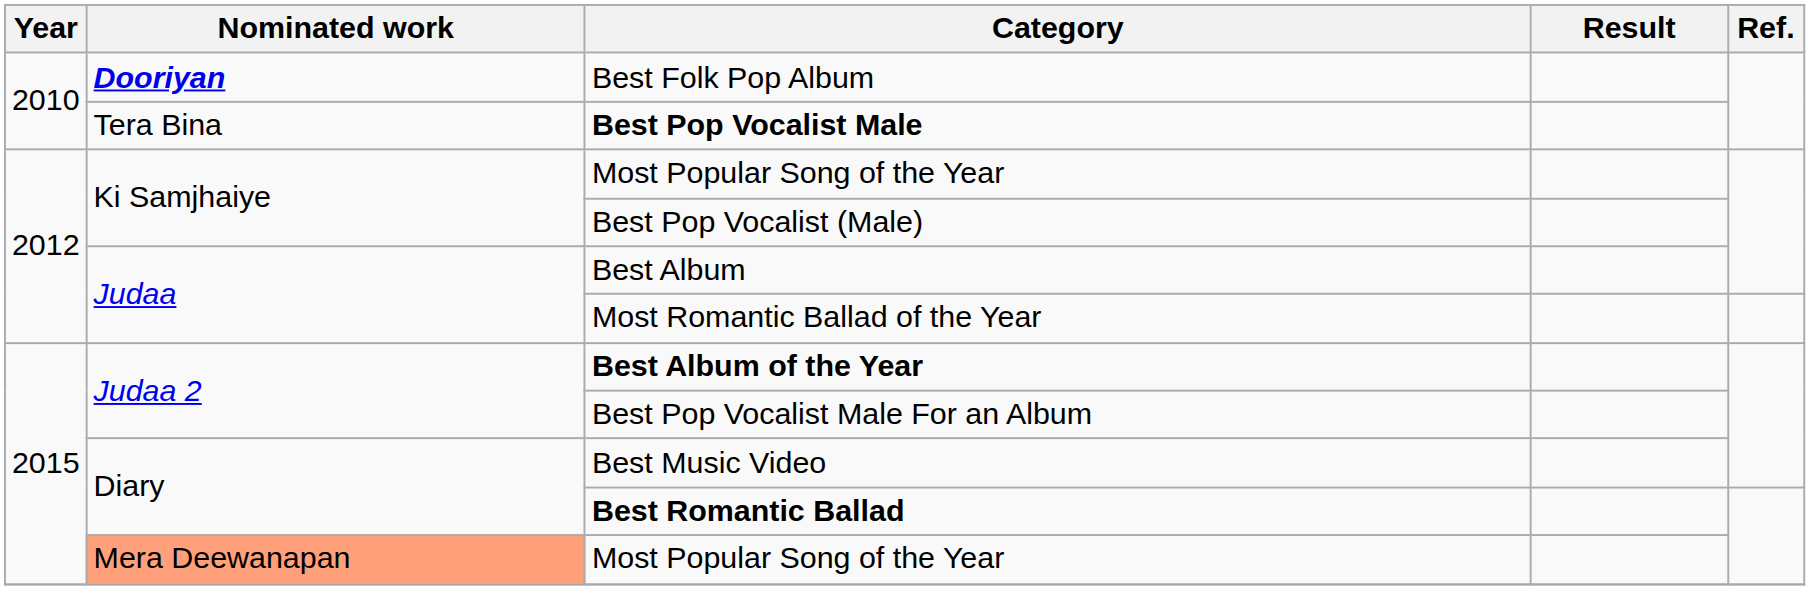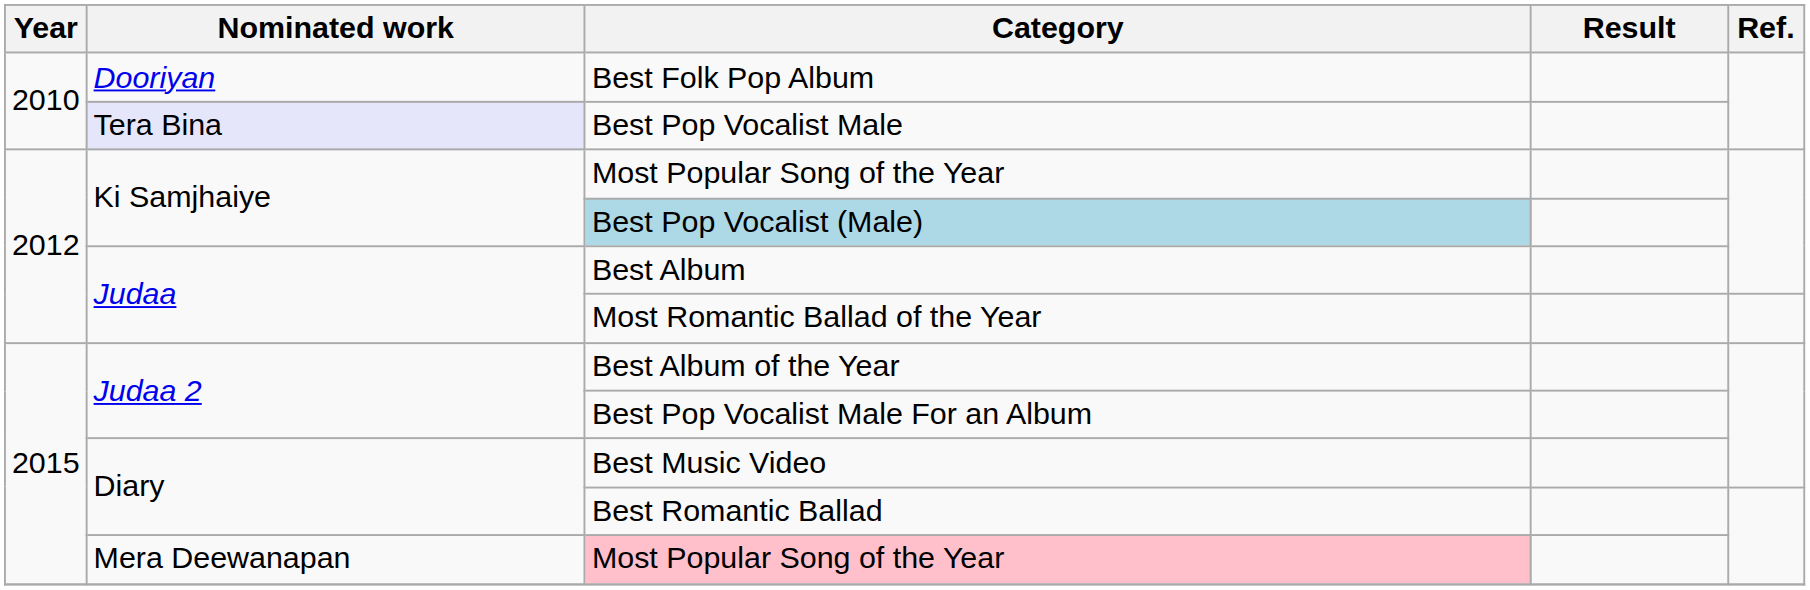Best Folk Pop Album | Nominated work: bold -> normal
Best Pop Vocalist Male | Nominated work: no background -> lavender background
Best Pop Vocalist Male | Category: bold -> normal
Best Pop Vocalist (Male) | Category: no background -> lightblue background
Best Album of the Year | Category: bold -> normal
Best Romantic Ballad | Category: bold -> normal
Mera Deewanapan / Most Popular Song of the Year | Nominated work: lightsalmon background -> no background
Mera Deewanapan / Most Popular Song of the Year | Category: no background -> pink background
